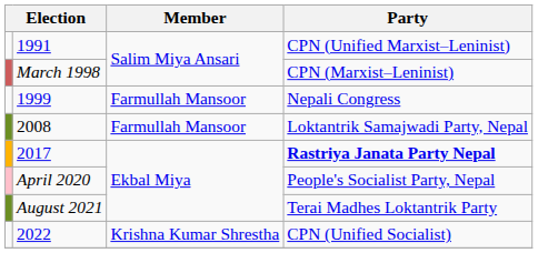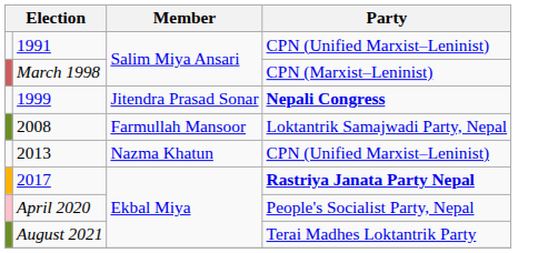1999 | Member: Farmullah Mansoor -> Jitendra Prasad Sonar
1999 | Party: normal -> bold
+ row: 2013 | Nazma Khatun | CPN (Unified Marxist–Leninist)
- row: 2022 | Krishna Kumar Shrestha | CPN (Unified Socialist)
